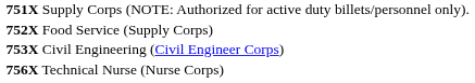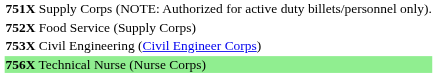row 4 | column 1: no background -> lightgreen background
